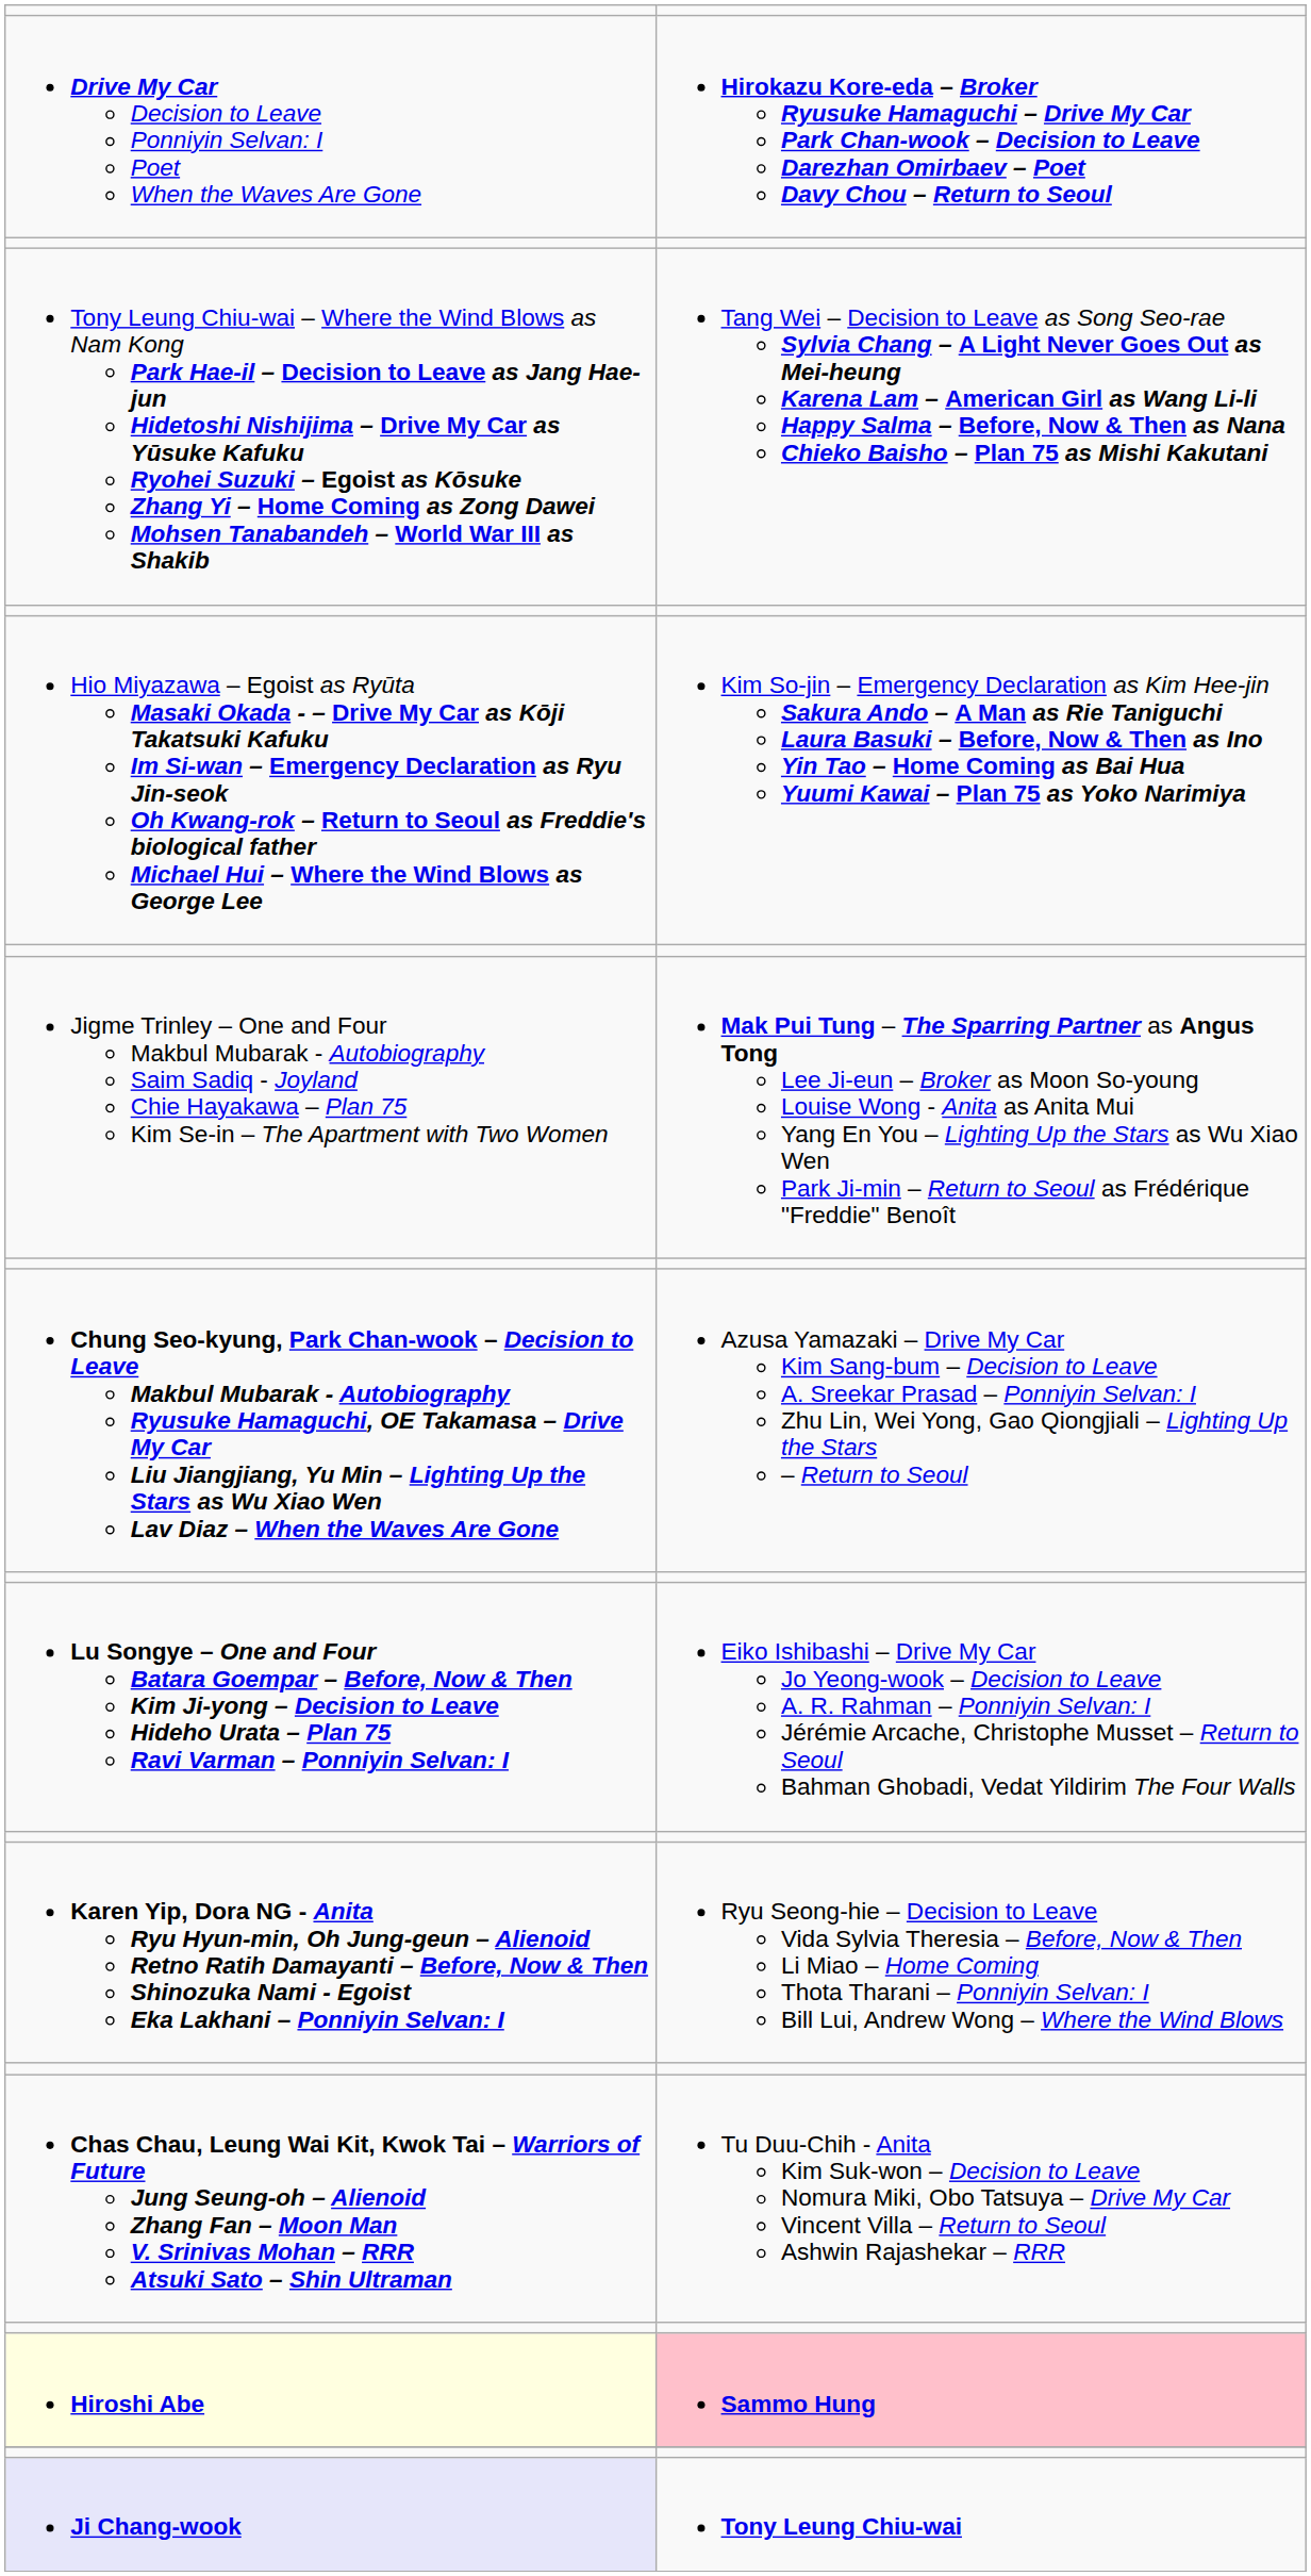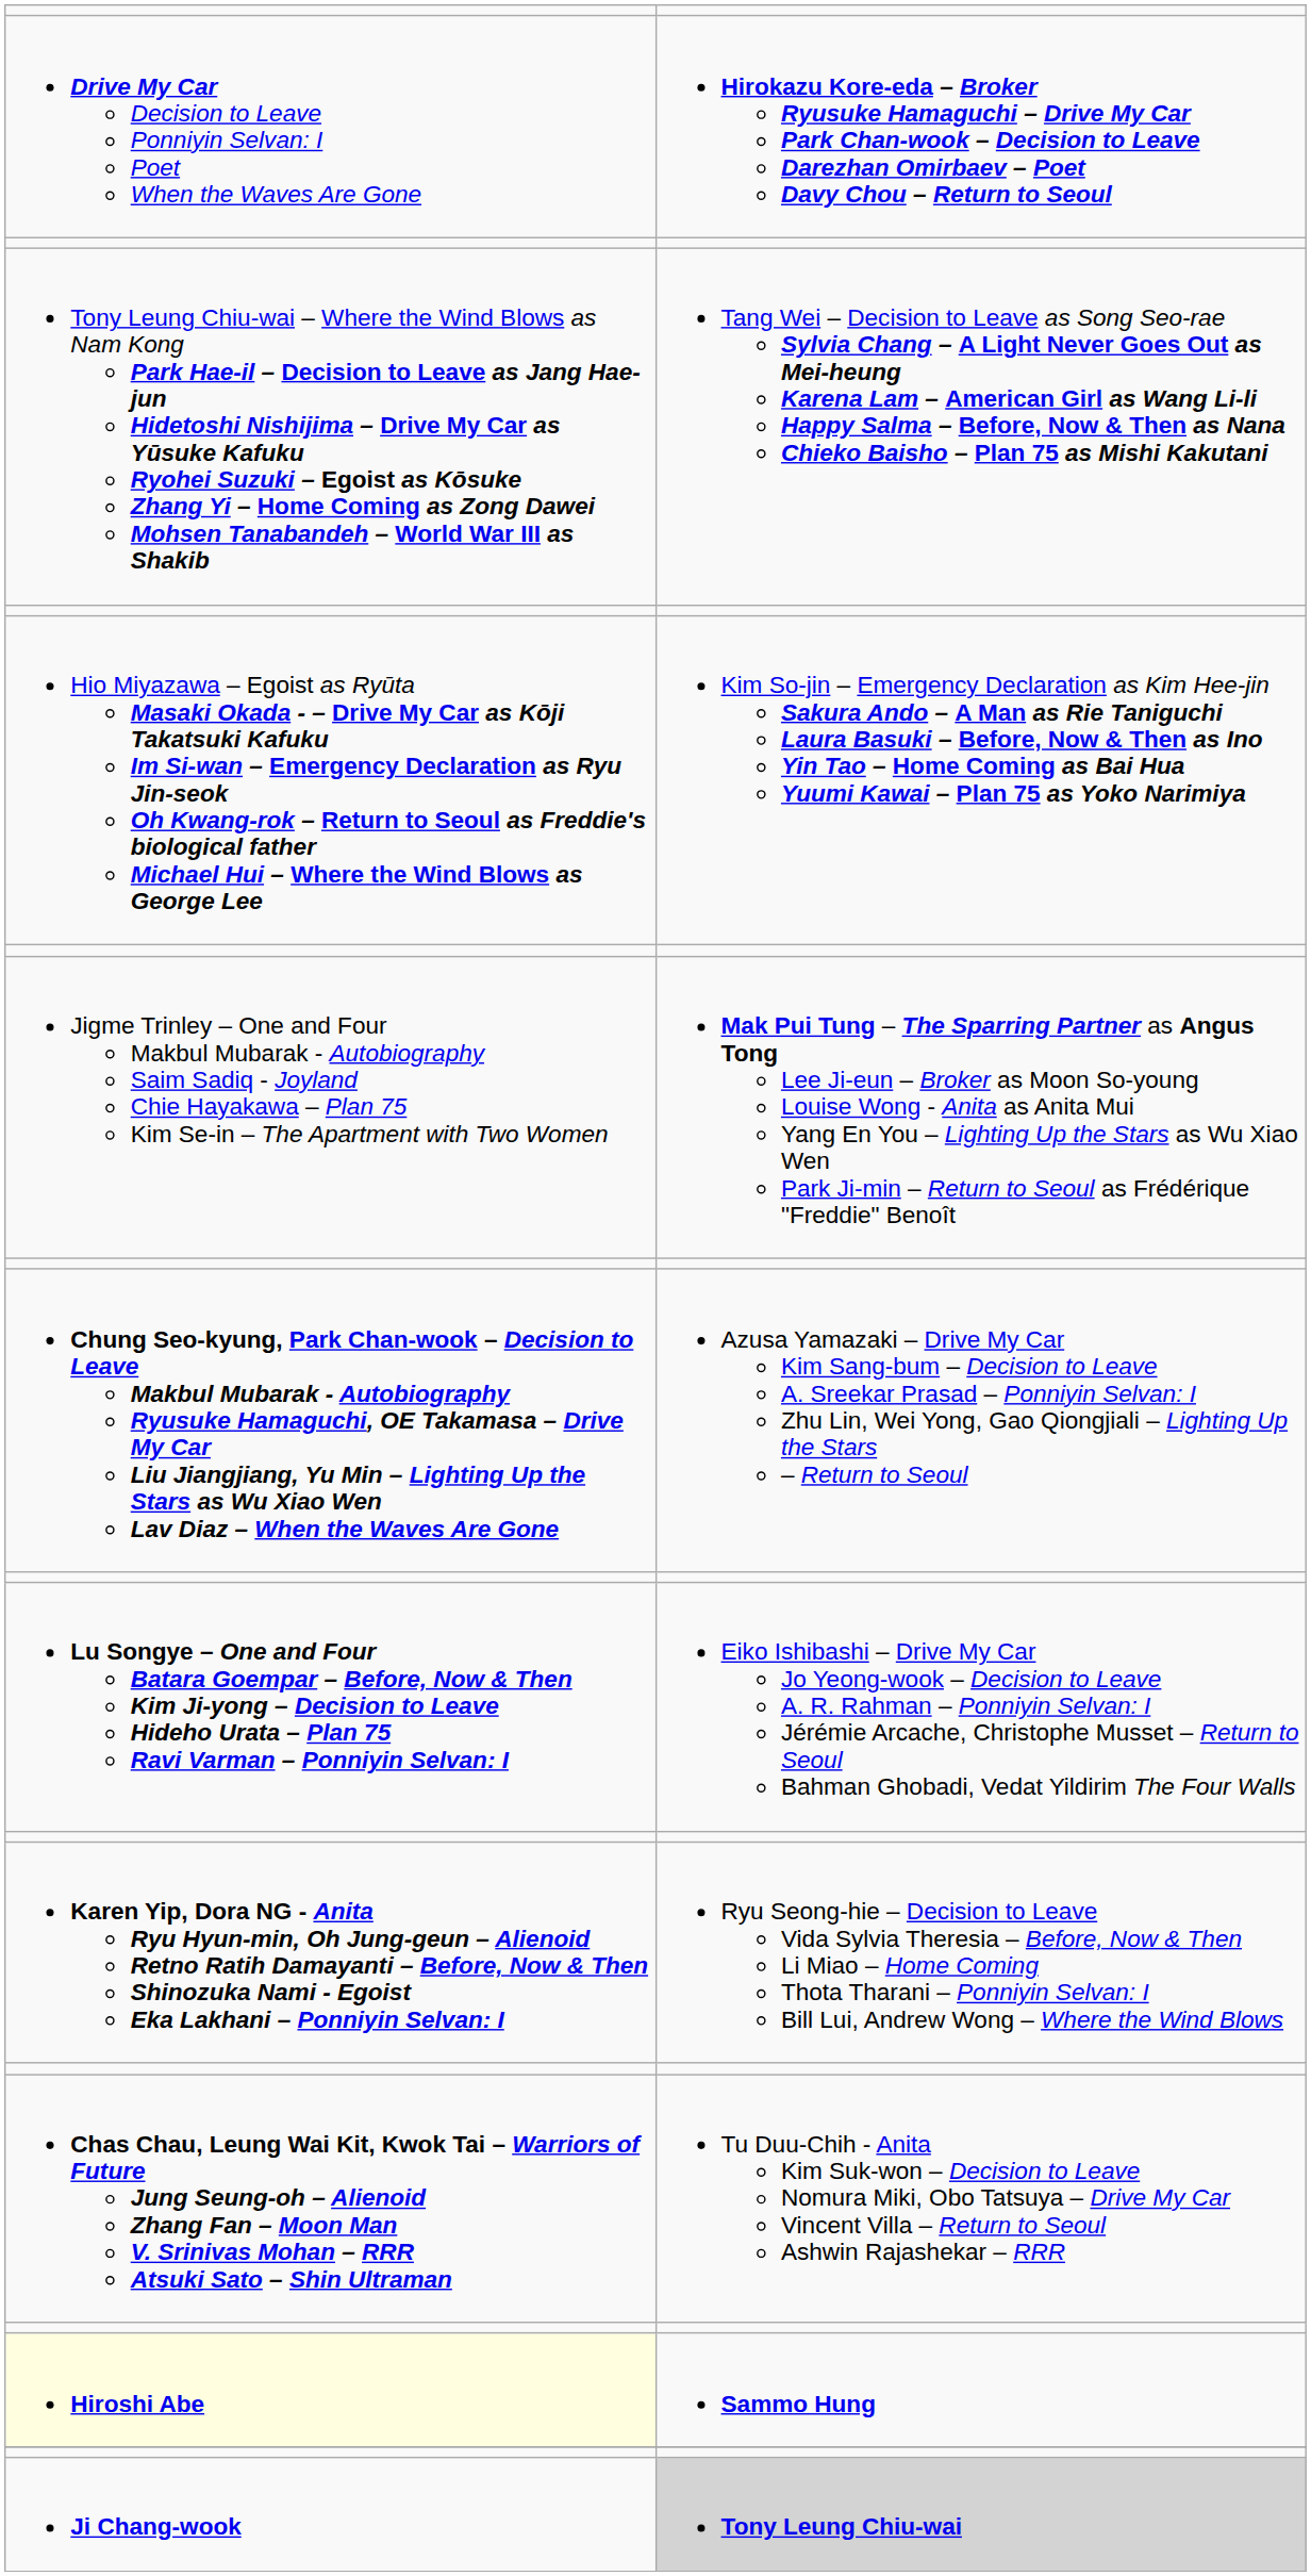row 18 | column 2: pink background -> no background
row 20 | column 1: lavender background -> no background
row 20 | column 2: no background -> lightgrey background
